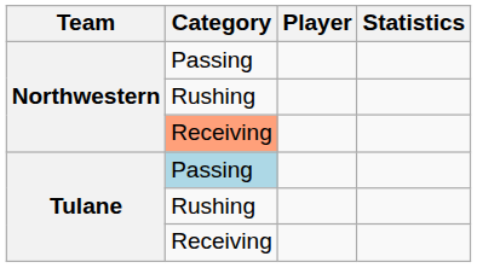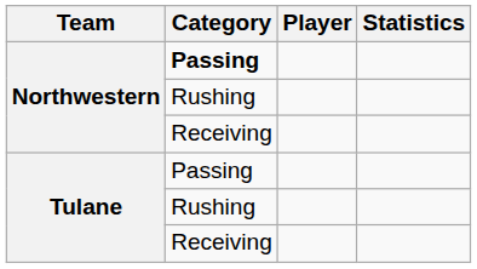Northwestern / Passing | Category: normal -> bold
Northwestern / Receiving | Category: lightsalmon background -> no background
Tulane / Passing | Category: lightblue background -> no background
